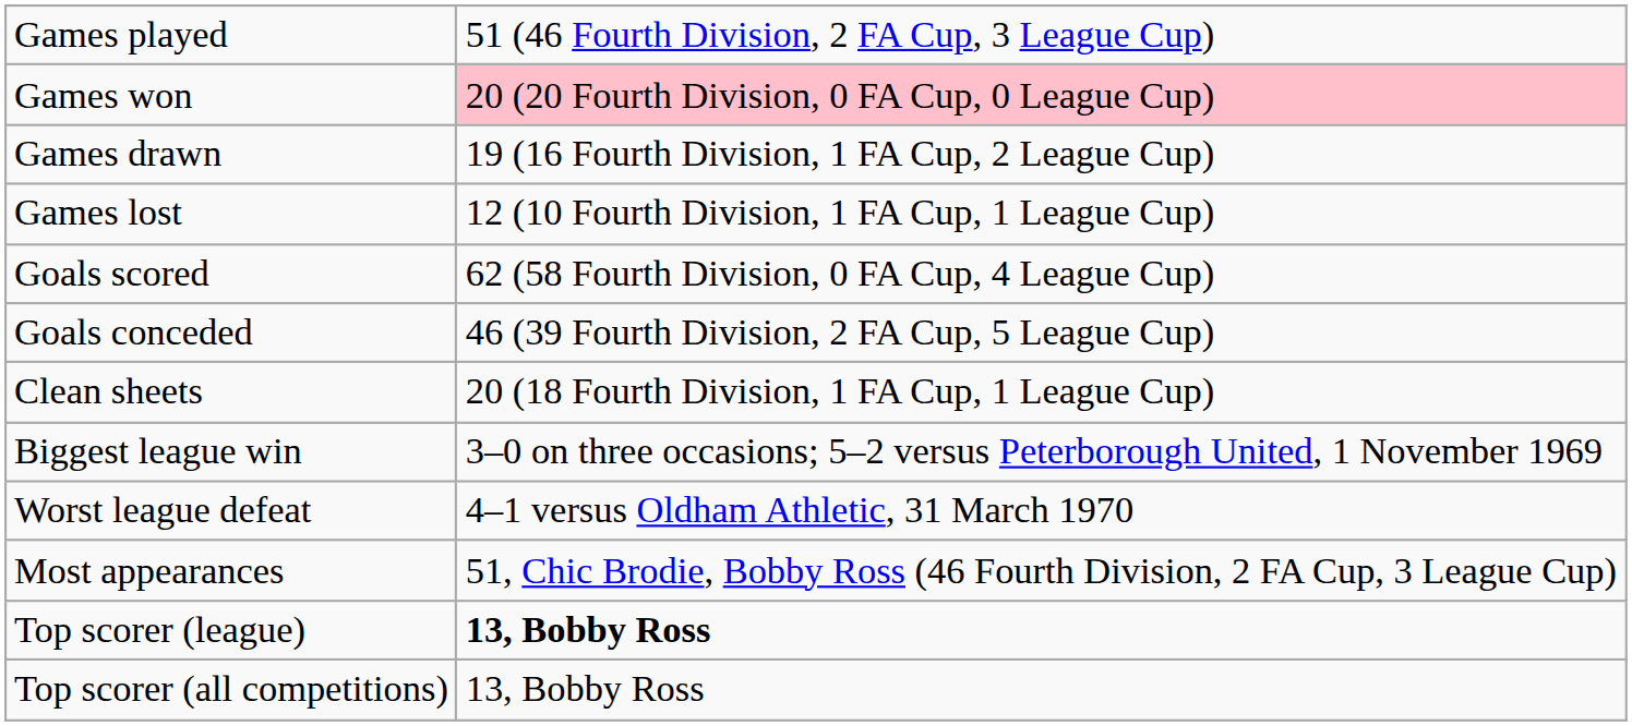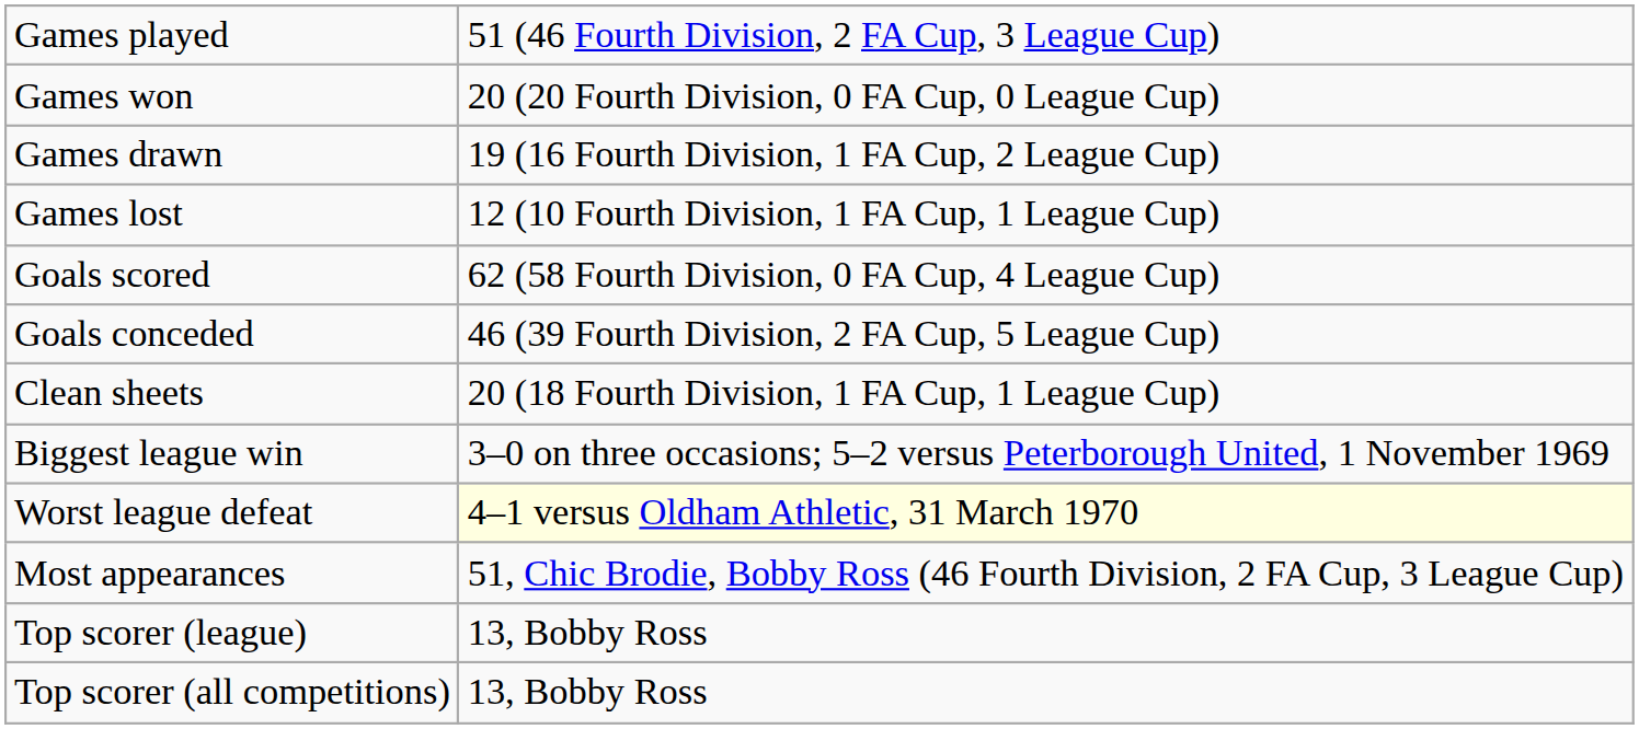Games won | column 2: pink background -> no background
Worst league defeat | column 2: no background -> lightyellow background
Top scorer (league) | column 2: bold -> normal
